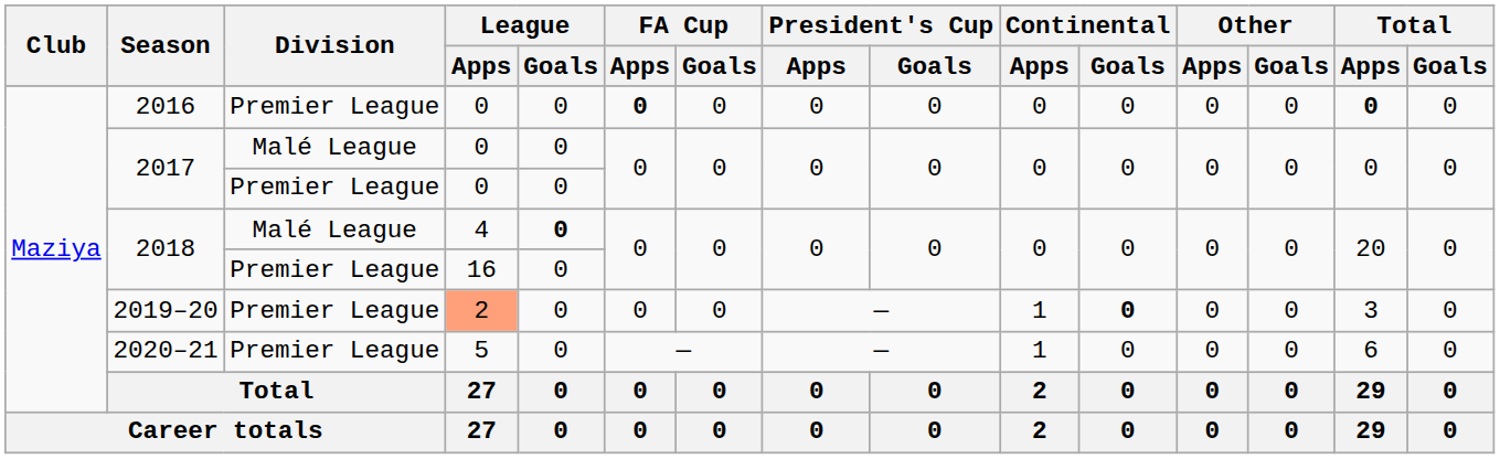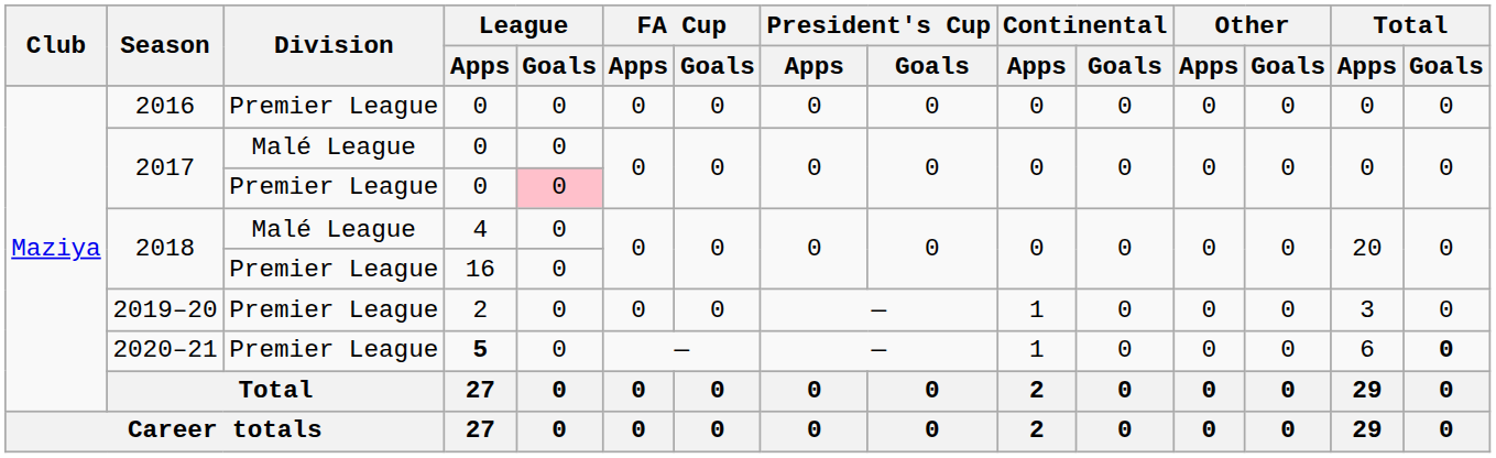2016 | FA Cup / Apps: bold -> normal
2016 | Total / Apps: bold -> normal
2017 / Premier League | League / Goals: no background -> pink background
2018 / Malé League | League / Goals: bold -> normal
2019–20 | League / Apps: lightsalmon background -> no background
2019–20 | Continental / Goals: bold -> normal
2020–21 | League / Apps: normal -> bold
2020–21 | Total / Goals: normal -> bold
